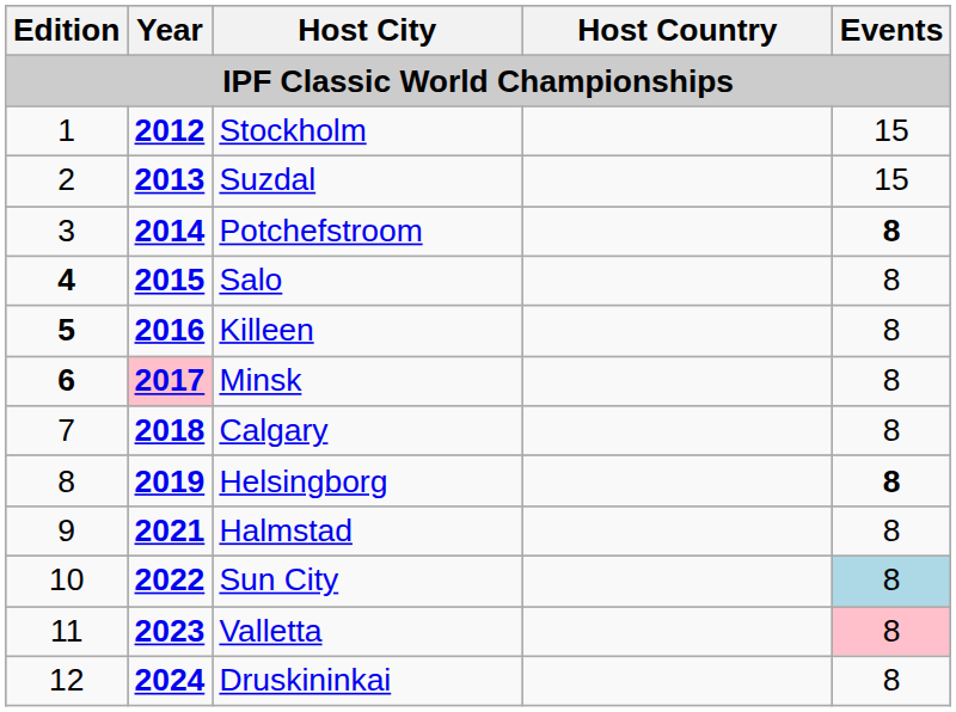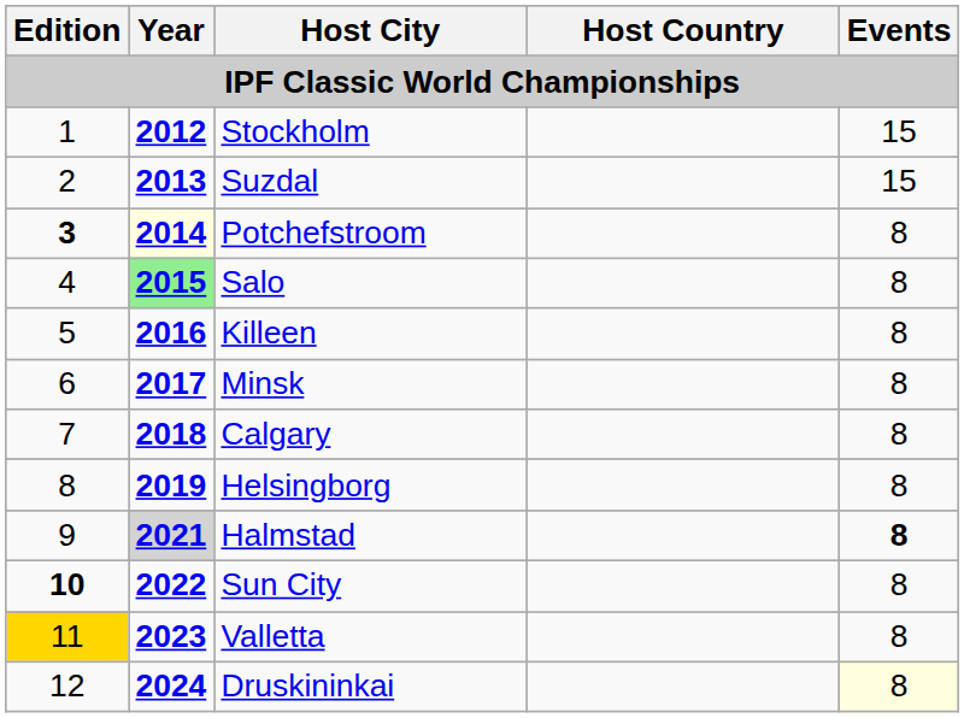Potchefstroom | Edition: normal -> bold
Potchefstroom | Year: no background -> lightyellow background
Potchefstroom | Events: bold -> normal
Salo | Edition: bold -> normal
Salo | Year: no background -> lightgreen background
Killeen | Edition: bold -> normal
Minsk | Edition: bold -> normal
Minsk | Year: pink background -> no background
Helsingborg | Events: bold -> normal
Halmstad | Year: no background -> lightgrey background
Halmstad | Events: normal -> bold
Sun City | Edition: normal -> bold
Sun City | Events: lightblue background -> no background
Valletta | Edition: no background -> gold background
Valletta | Events: pink background -> no background
Druskininkai | Events: no background -> lightyellow background
